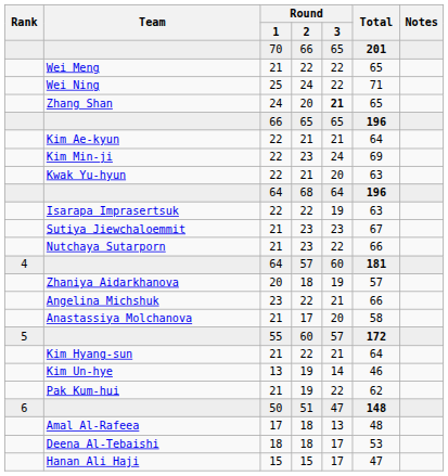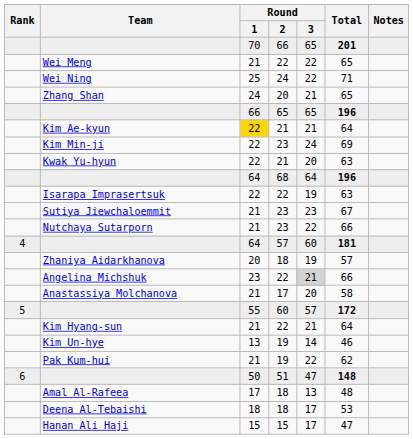Zhang Shan | Round / 3: bold -> normal
Kim Ae-kyun | Round / 1: no background -> gold background
Angelina Michshuk | Round / 3: no background -> lightgrey background
